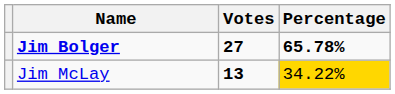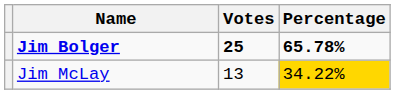Jim Bolger | Votes: 27 -> 25
Jim McLay | Votes: bold -> normal
